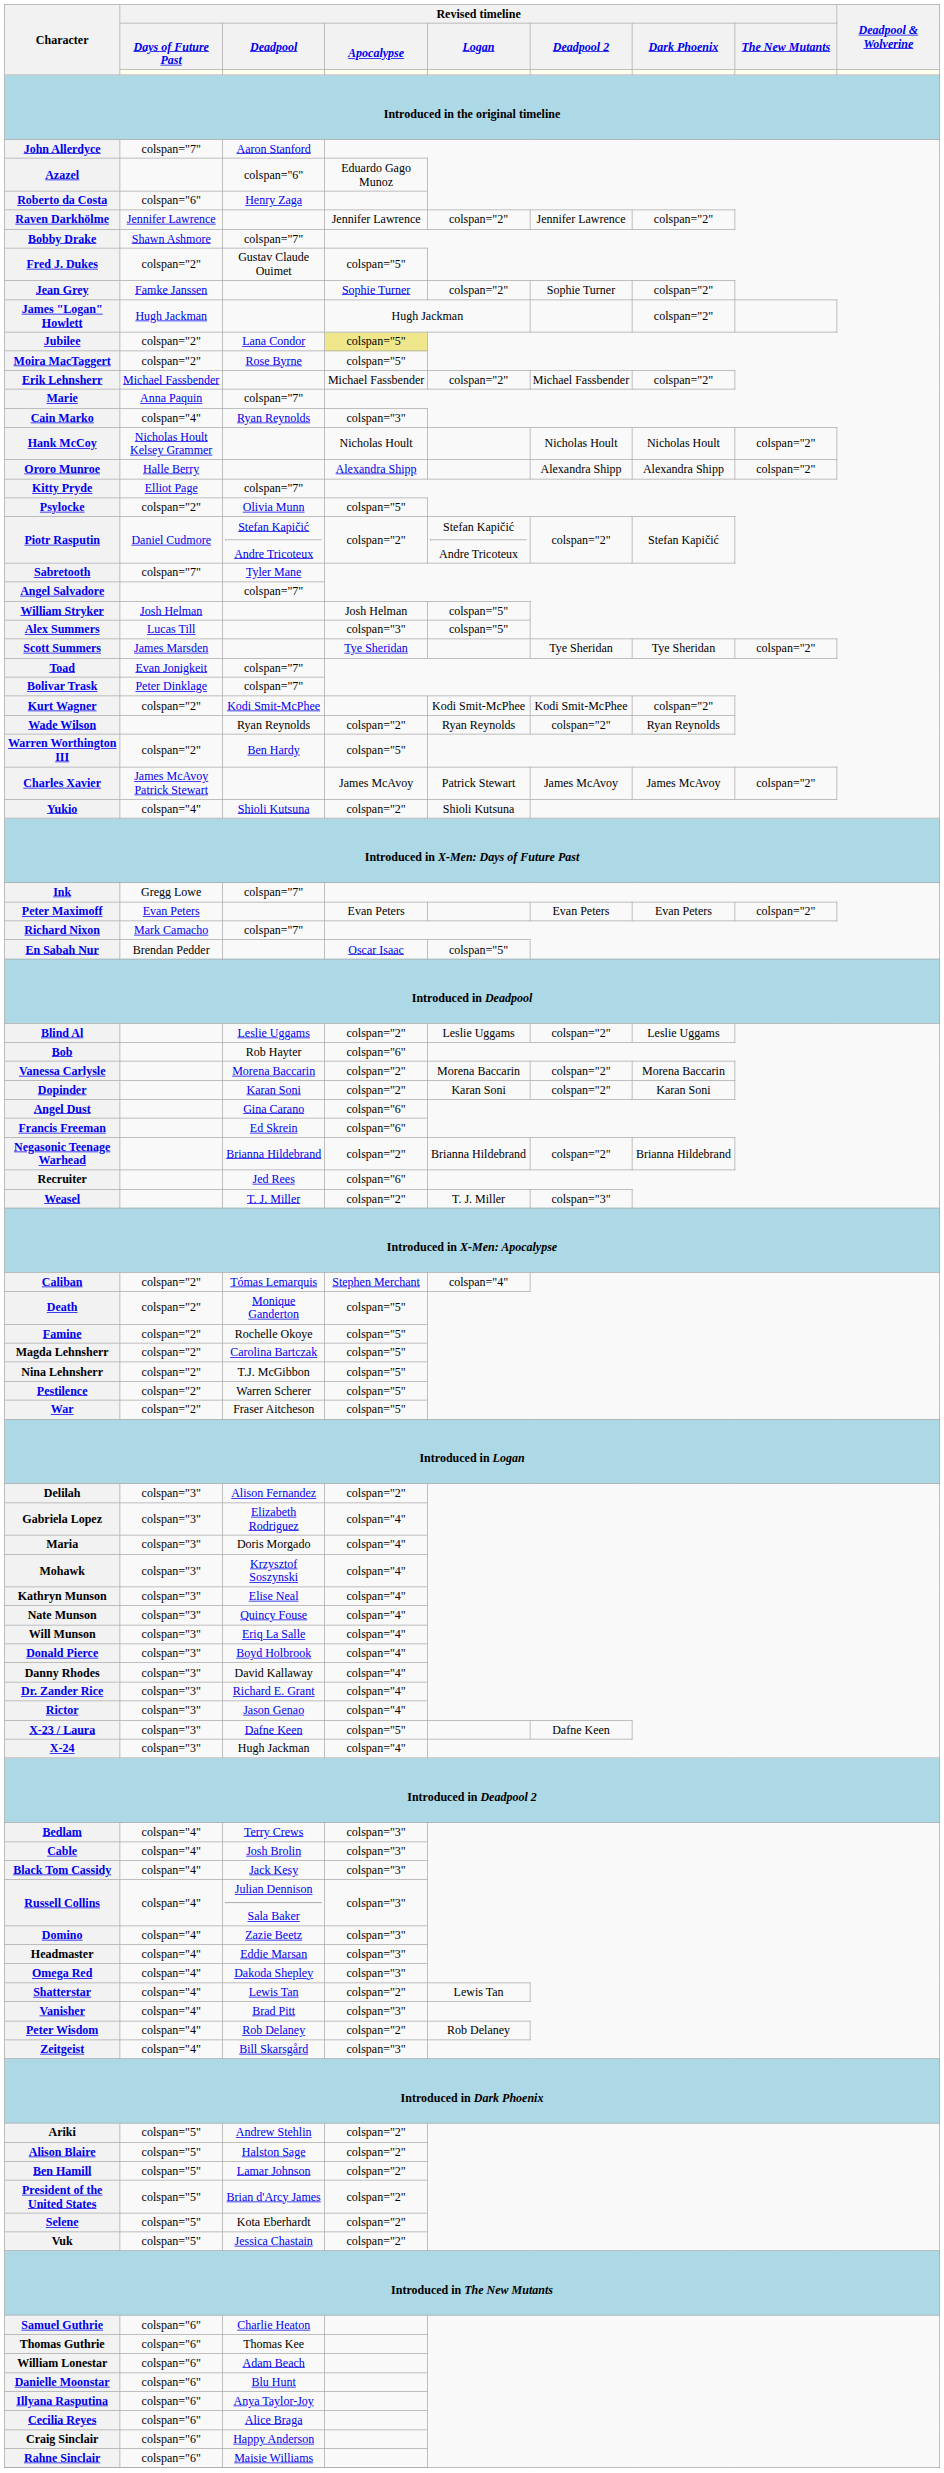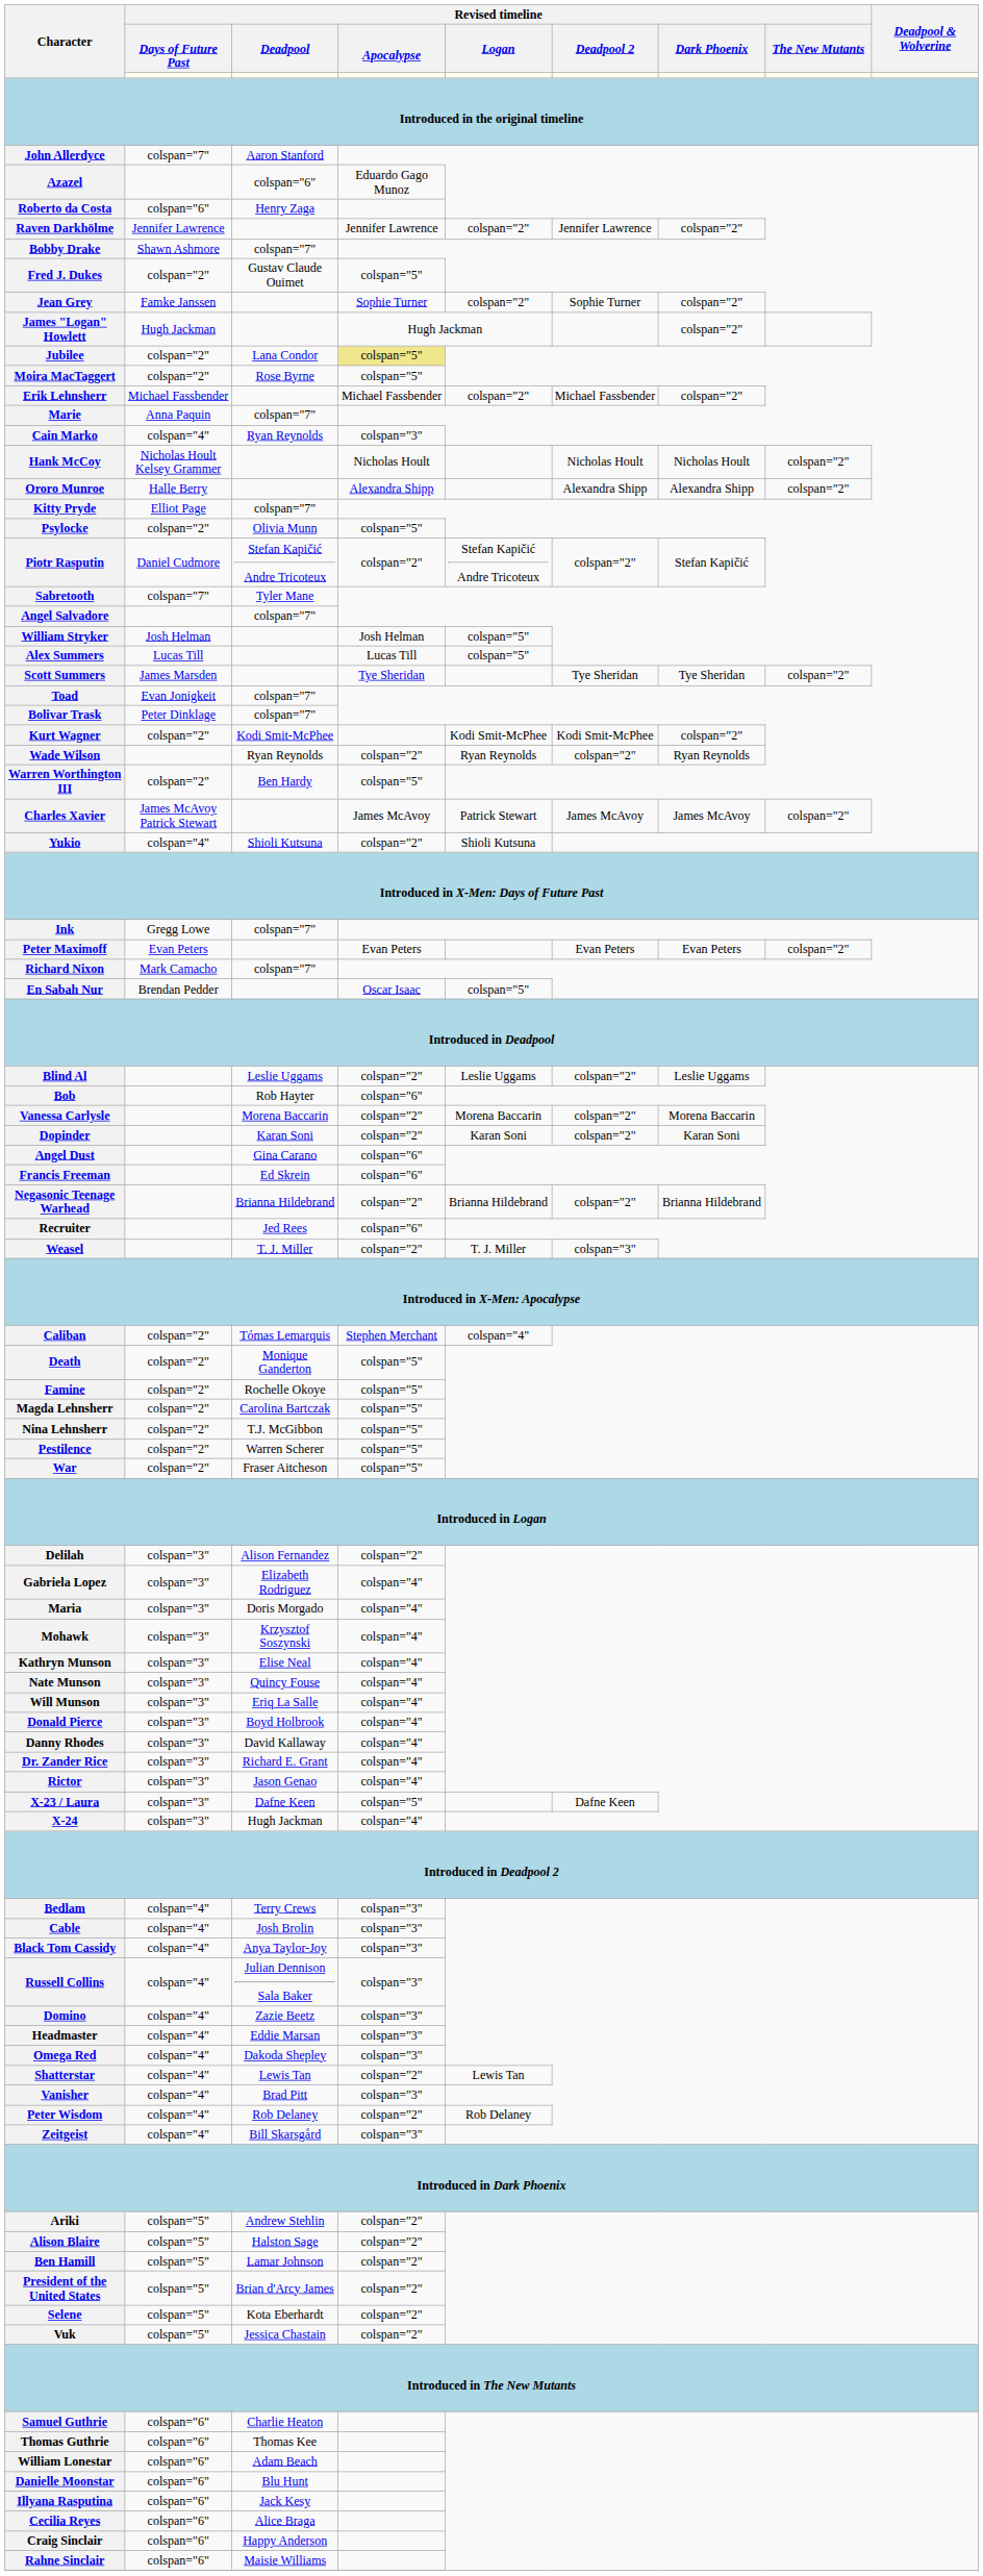Alex Summers | Revised timeline / Apocalypse: colspan="3" -> Lucas Till
Black Tom Cassidy | Revised timeline / Deadpool: Jack Kesy -> Anya Taylor-Joy
Illyana Rasputina | Revised timeline / Deadpool: Anya Taylor-Joy -> Jack Kesy
